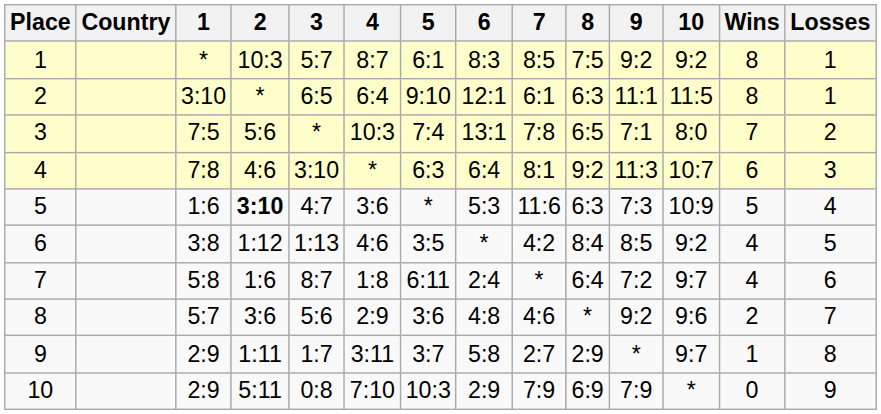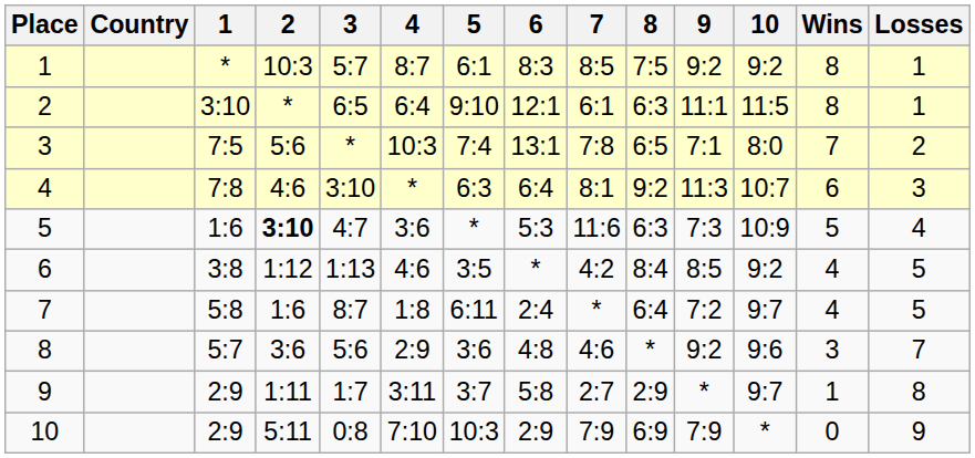row 8 | Losses: 6 -> 5
row 9 | Wins: 2 -> 3
